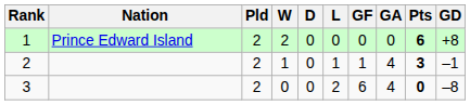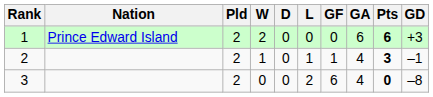row 2 | GA: 0 -> 6
row 2 | GD: +8 -> +3
